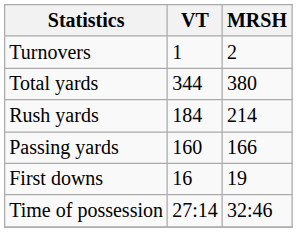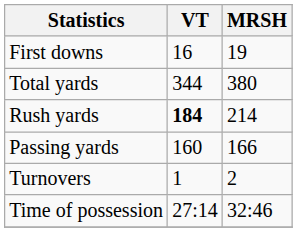rows swapped: First downs <-> Turnovers
Rush yards | VT: normal -> bold
